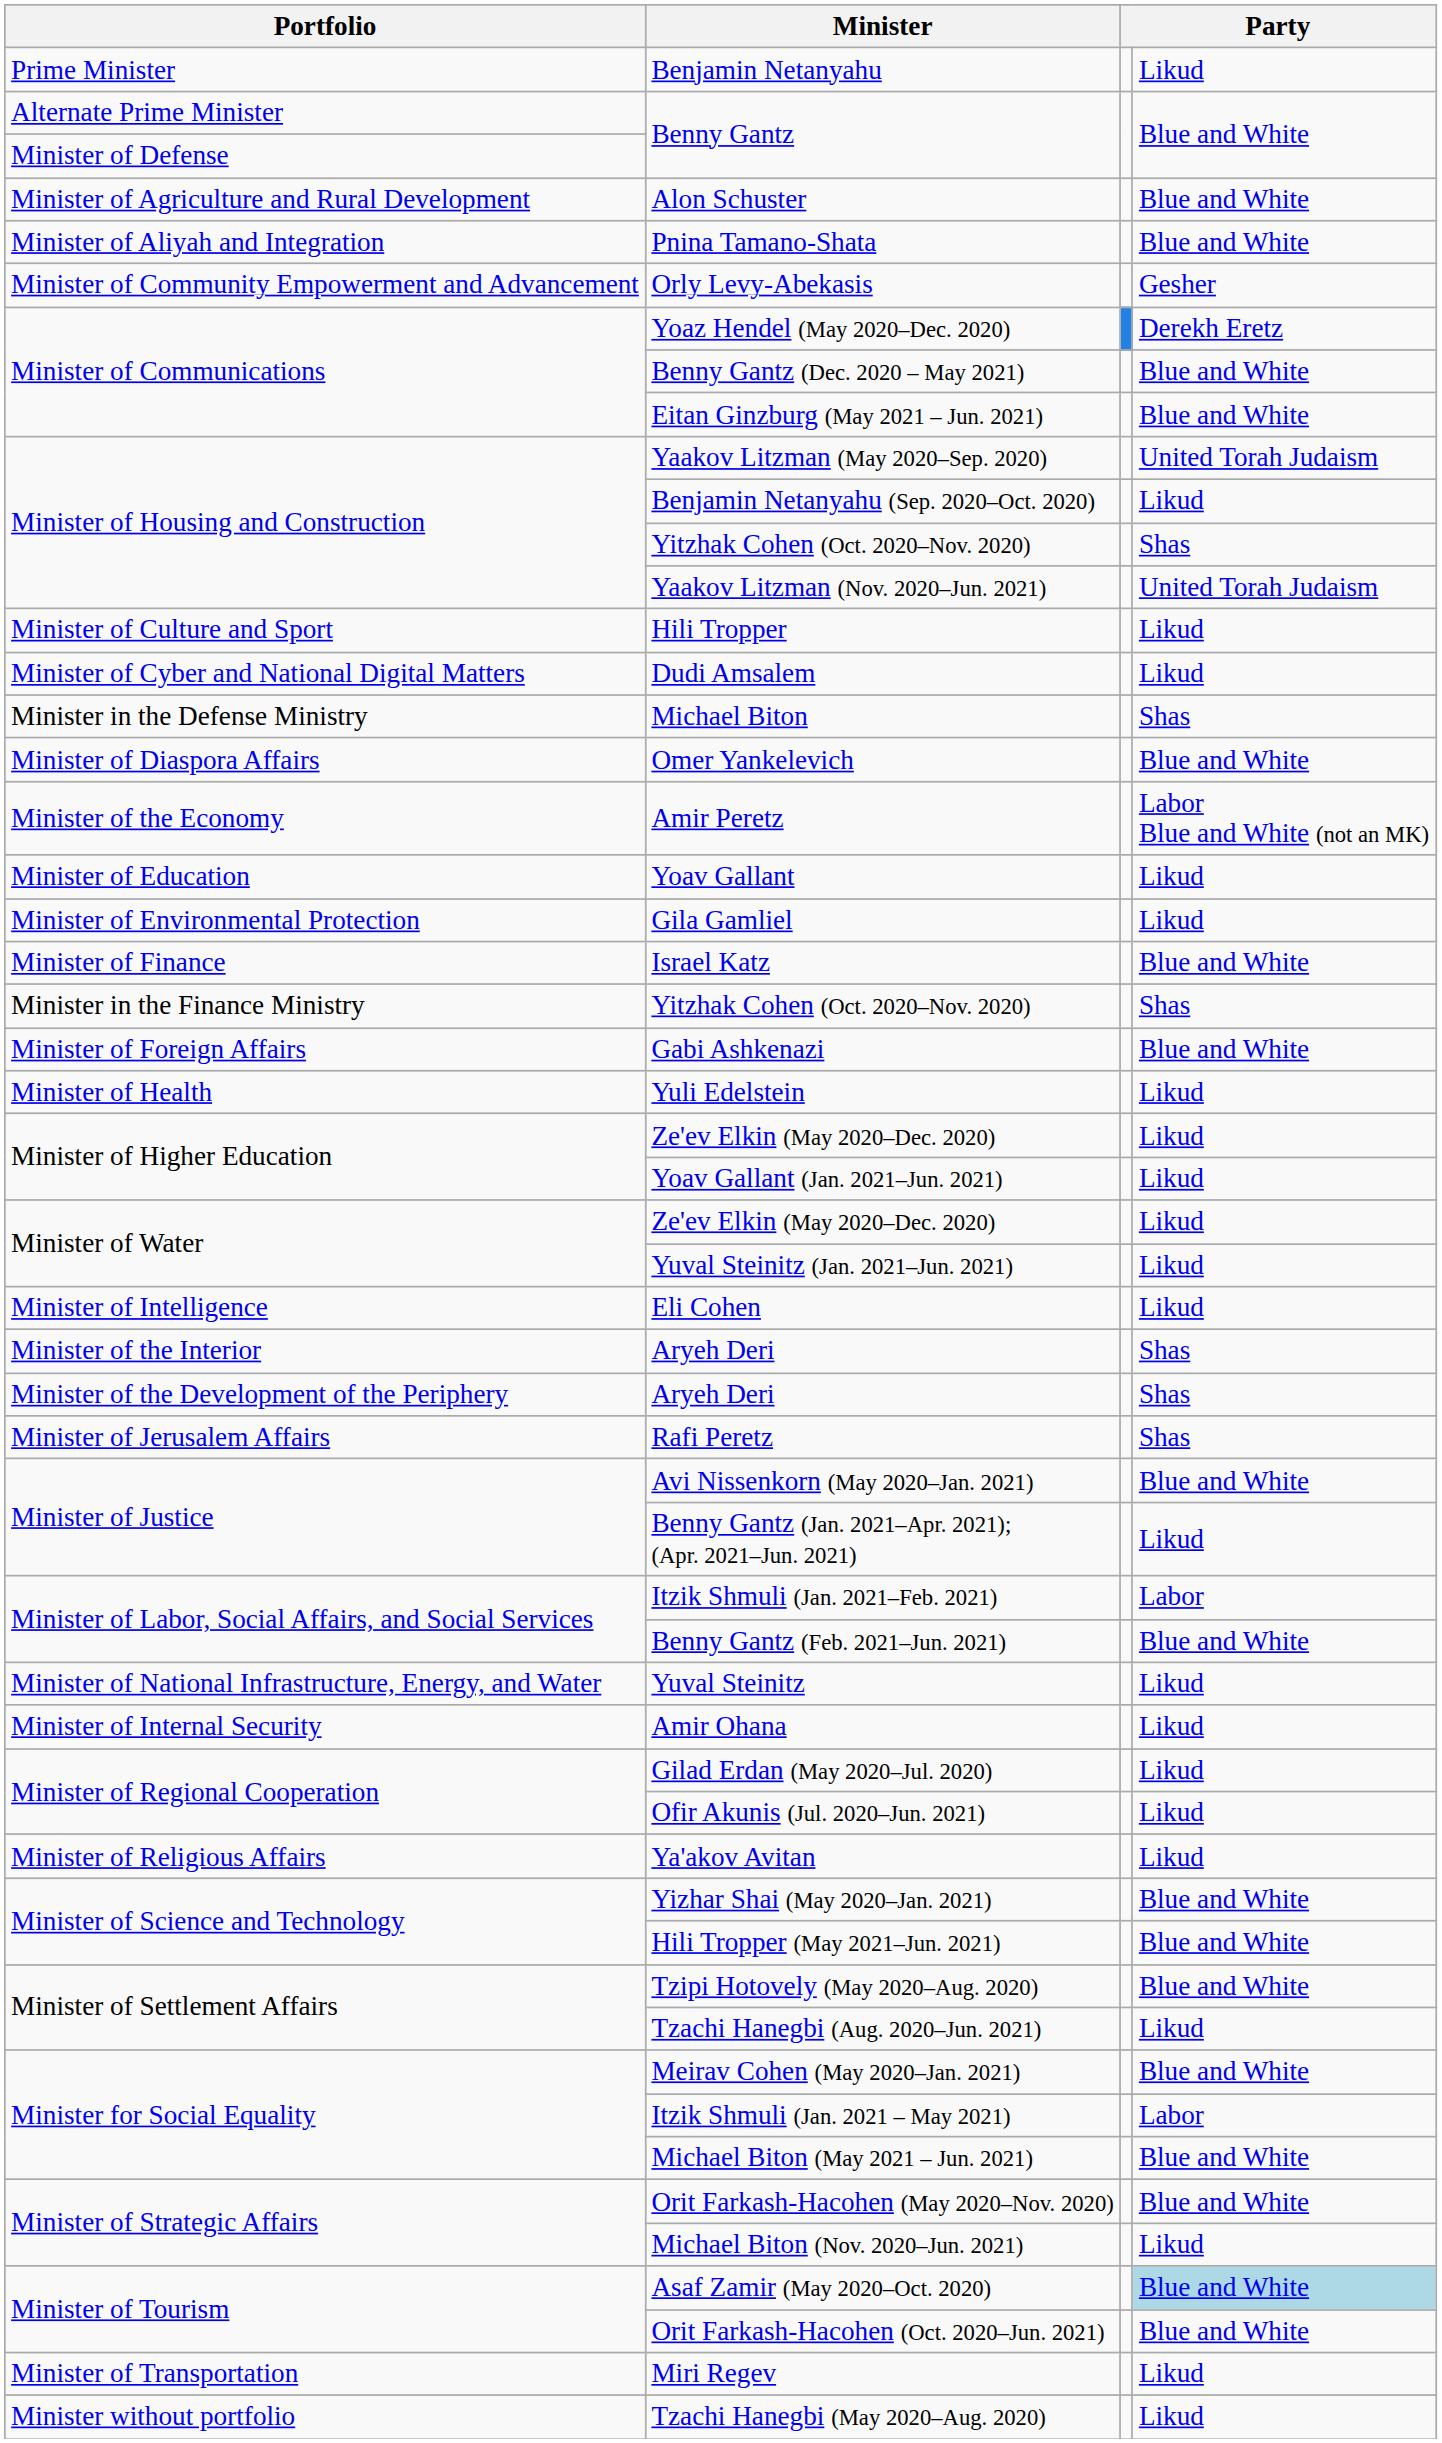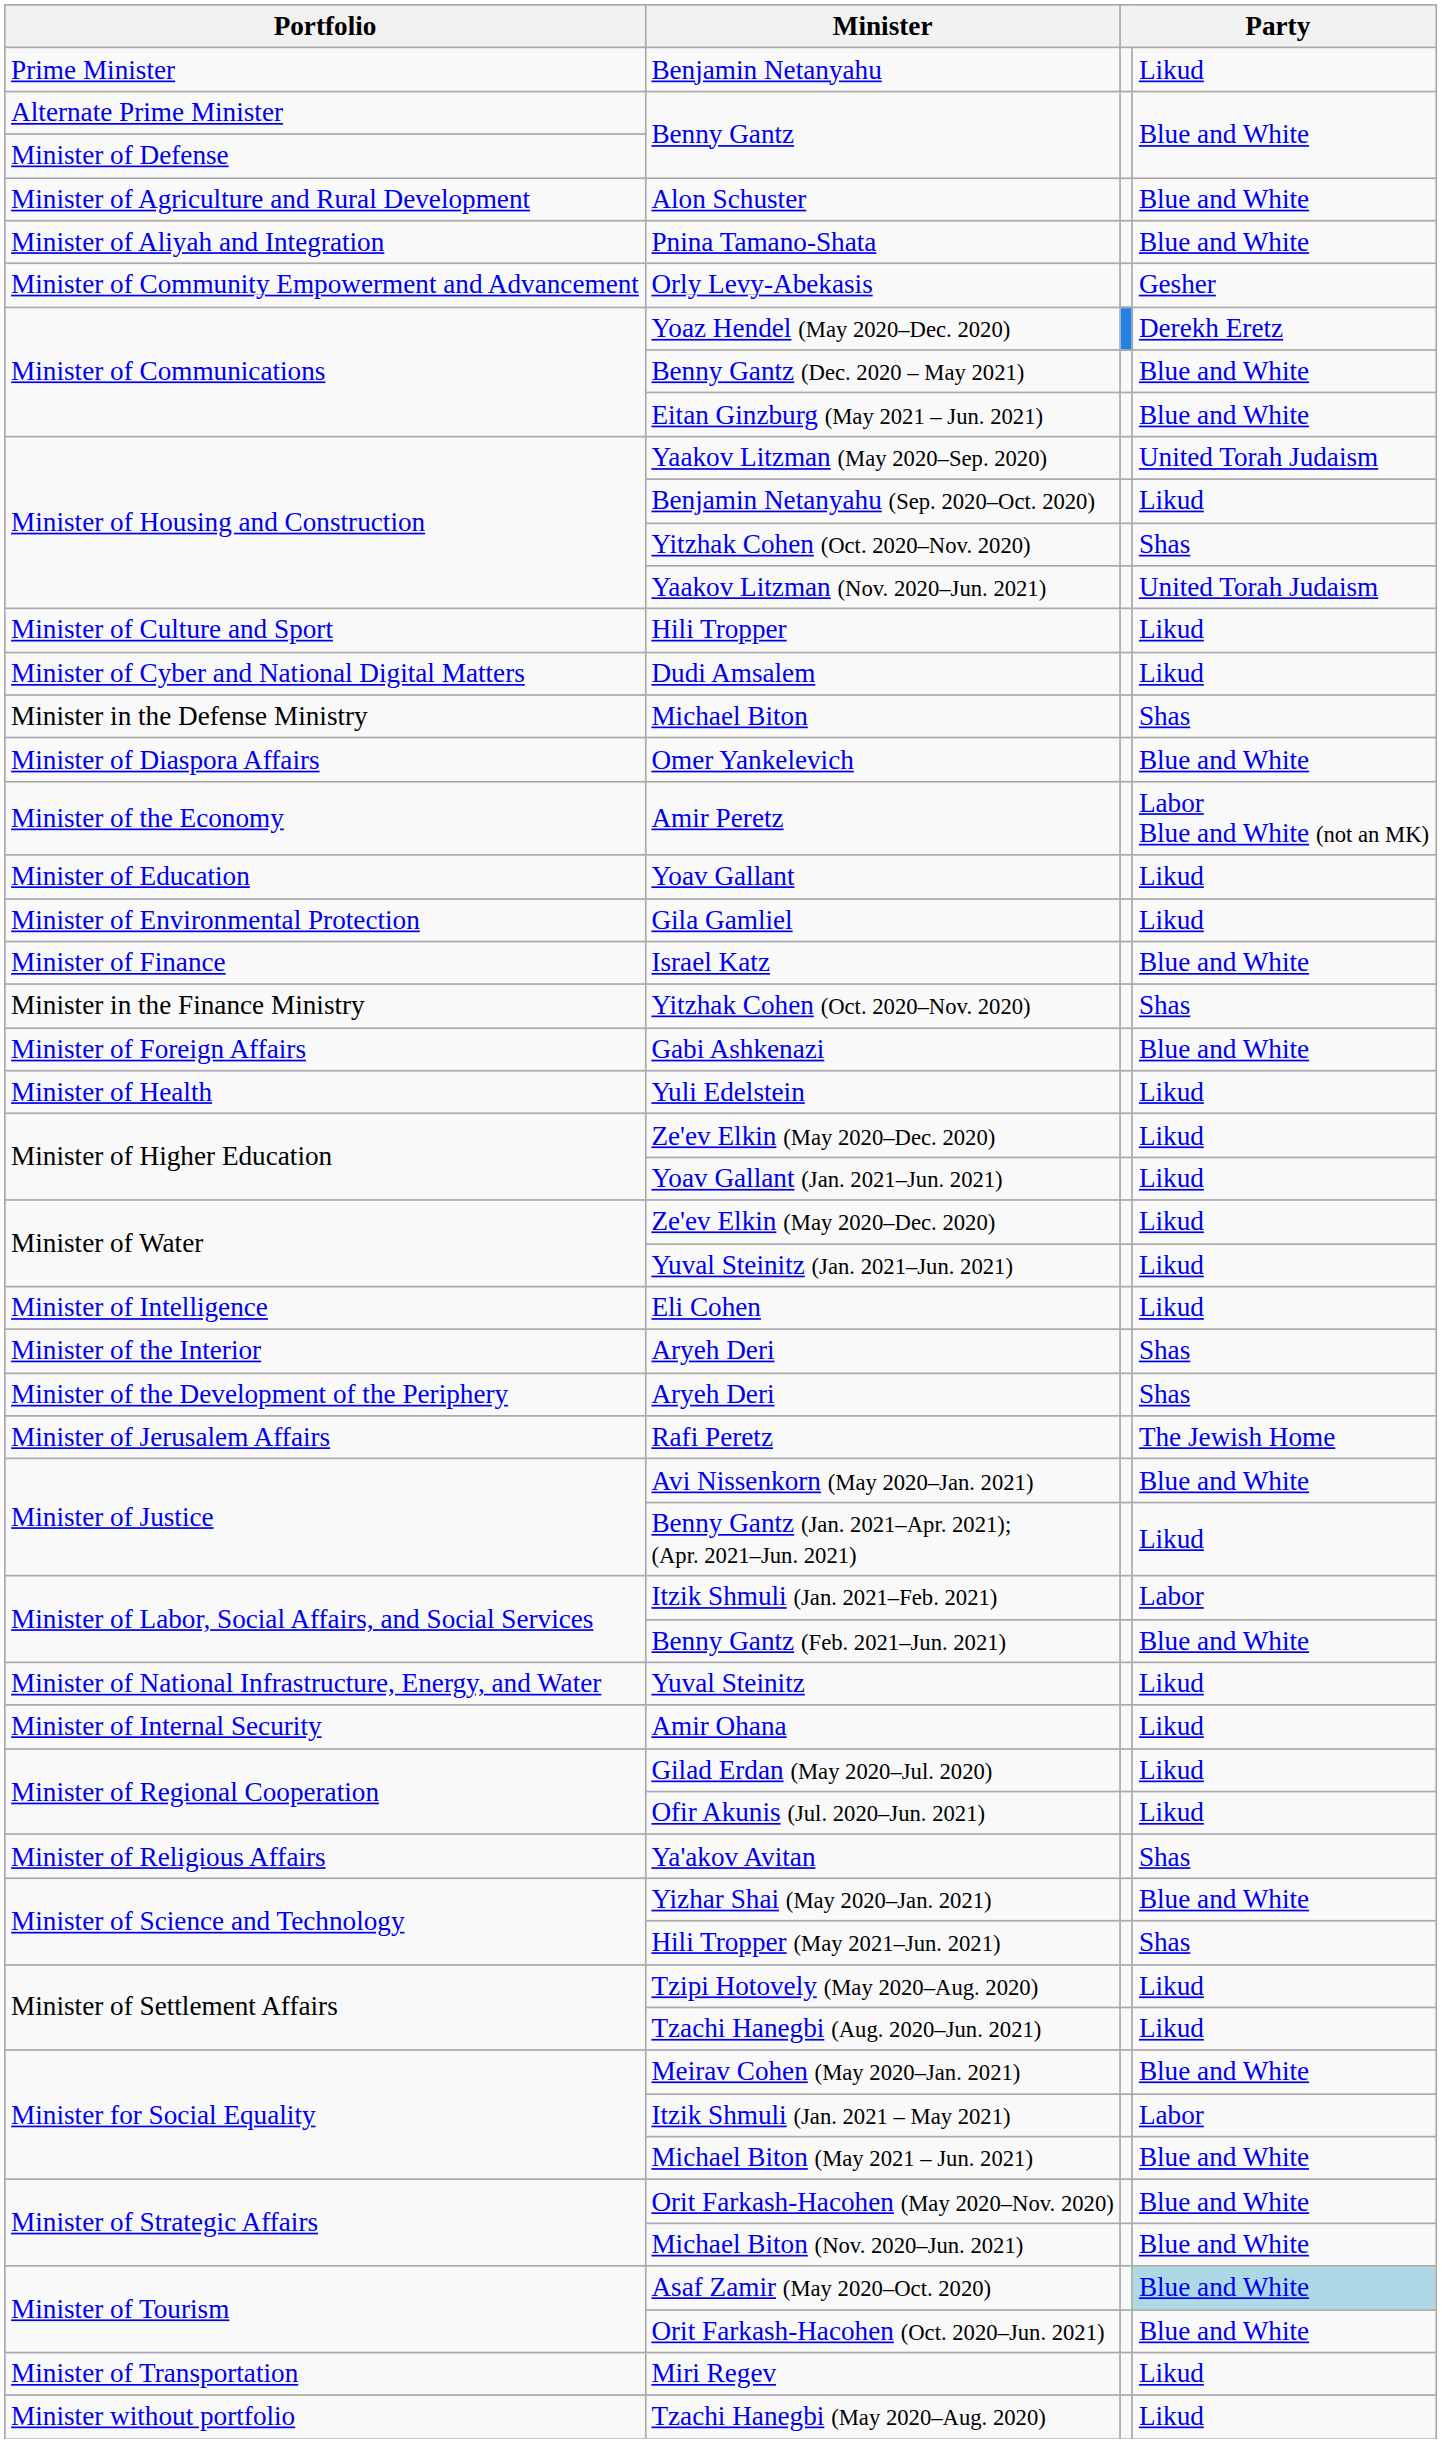Rafi Peretz | column 4: Shas -> The Jewish Home
Ya'akov Avitan | column 4: Likud -> Shas
Hili Tropper (May 2021–Jun. 2021) | column 4: Blue and White -> Shas
Tzipi Hotovely (May 2020–Aug. 2020) | column 4: Blue and White -> Likud
Michael Biton (Nov. 2020–Jun. 2021) | column 4: Likud -> Blue and White
